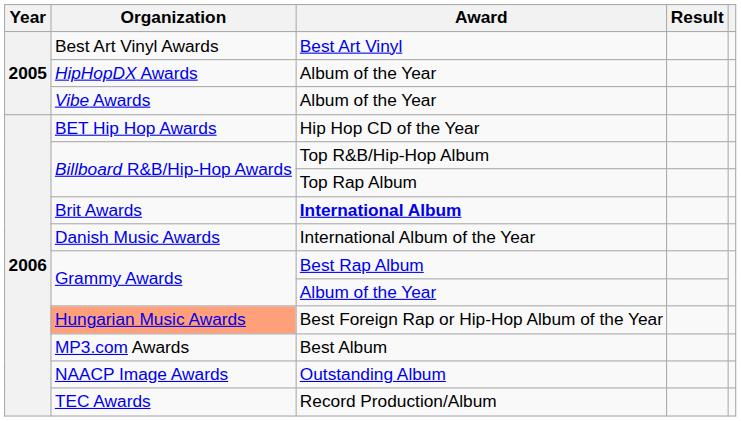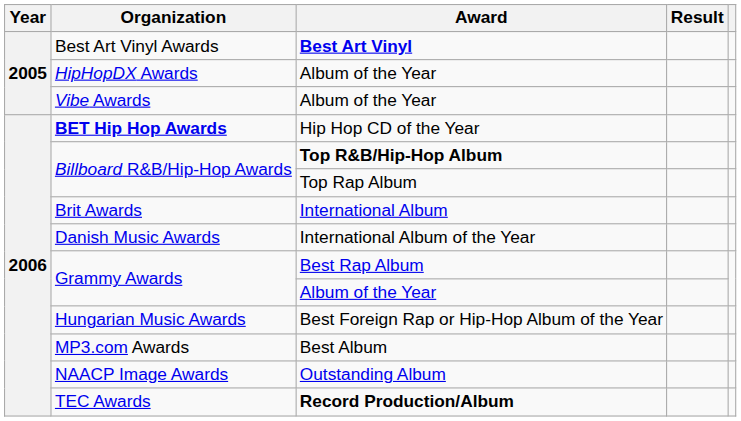Best Art Vinyl Awards | Award: normal -> bold
BET Hip Hop Awards | Organization: normal -> bold
Billboard R&B/Hip-Hop Awards / Top R&B/Hip-Hop Album | Award: normal -> bold
Brit Awards | Award: bold -> normal
Hungarian Music Awards | Organization: lightsalmon background -> no background
TEC Awards | Award: normal -> bold
